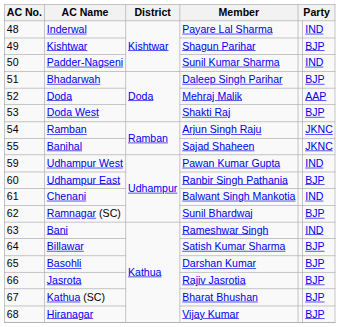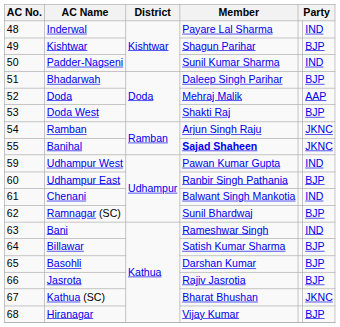Banihal | Member: normal -> bold
Kathua (SC) | column 6: BJP -> JKNC
